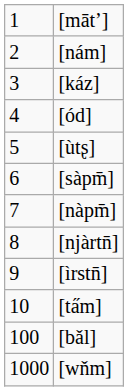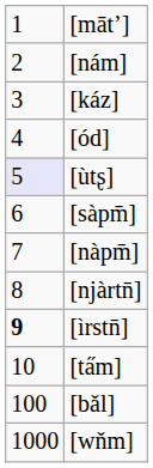[ùtʂ] | column 1: no background -> lavender background
[ìrstn̄] | column 1: normal -> bold
